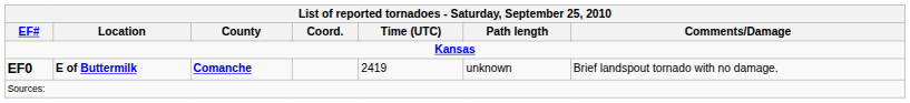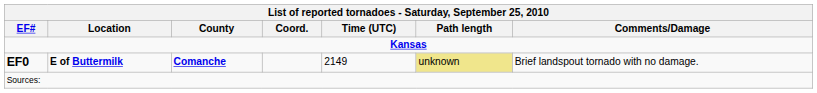EF0 | Time (UTC): 2419 -> 2149
EF0 | Path length: no background -> khaki background
